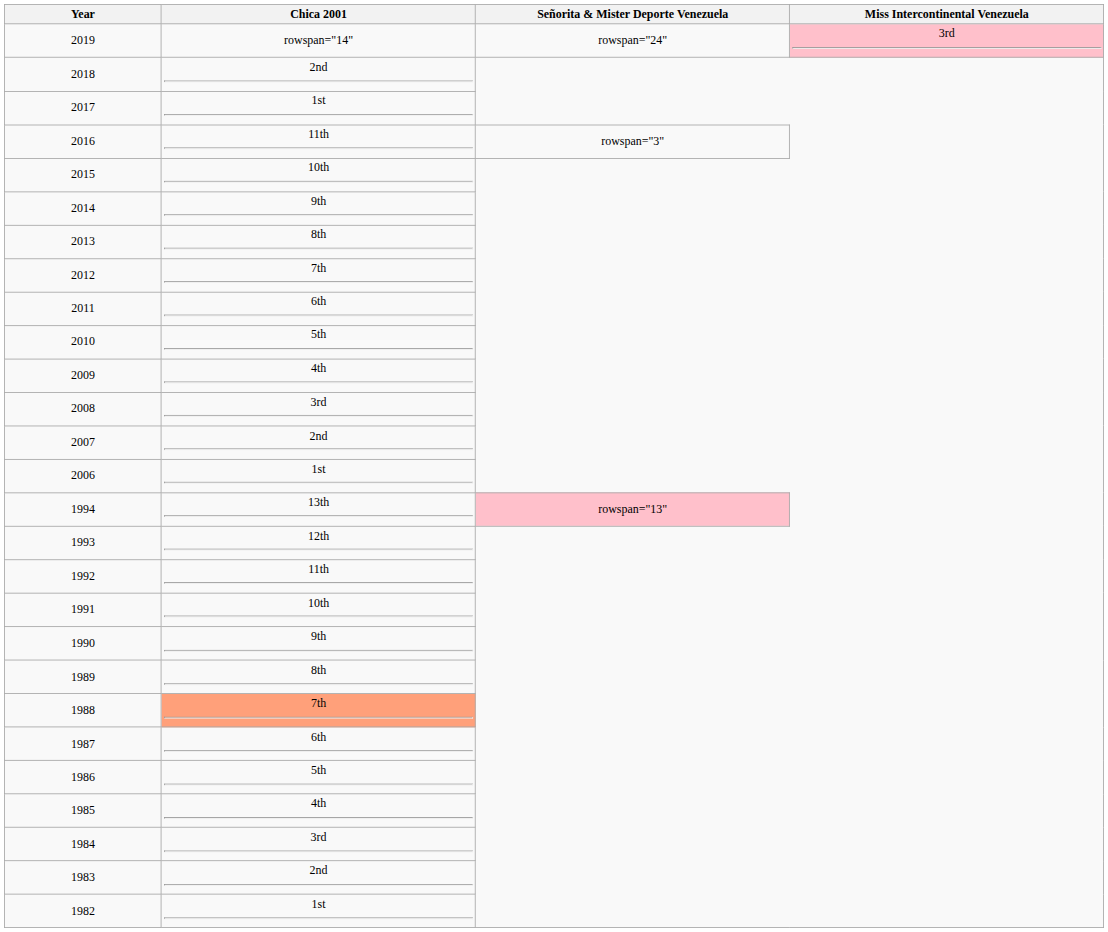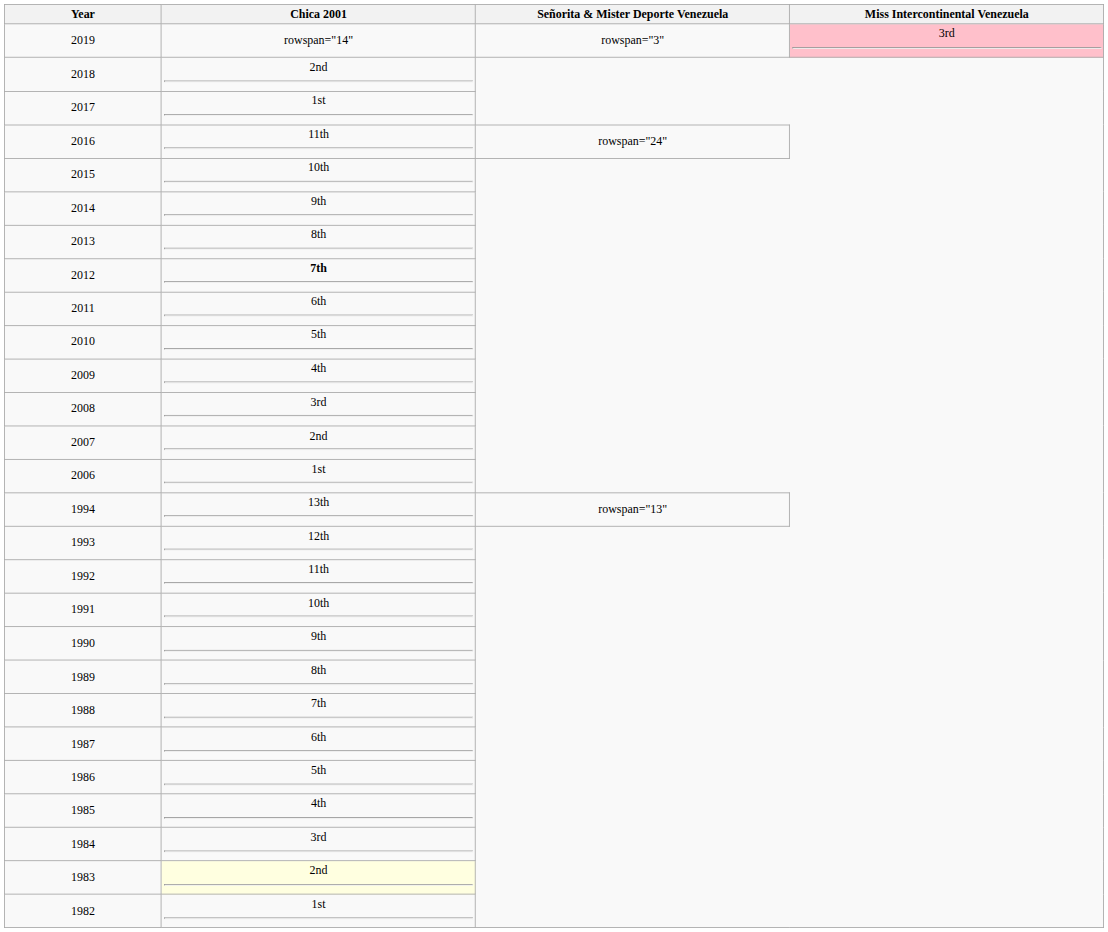2019 | Señorita & Mister Deporte Venezuela: rowspan="24" -> rowspan="3"
2016 | Señorita & Mister Deporte Venezuela: rowspan="3" -> rowspan="24"
2012 | Chica 2001: normal -> bold
1994 | Señorita & Mister Deporte Venezuela: pink background -> no background
1988 | Chica 2001: lightsalmon background -> no background
1983 | Chica 2001: no background -> lightyellow background
